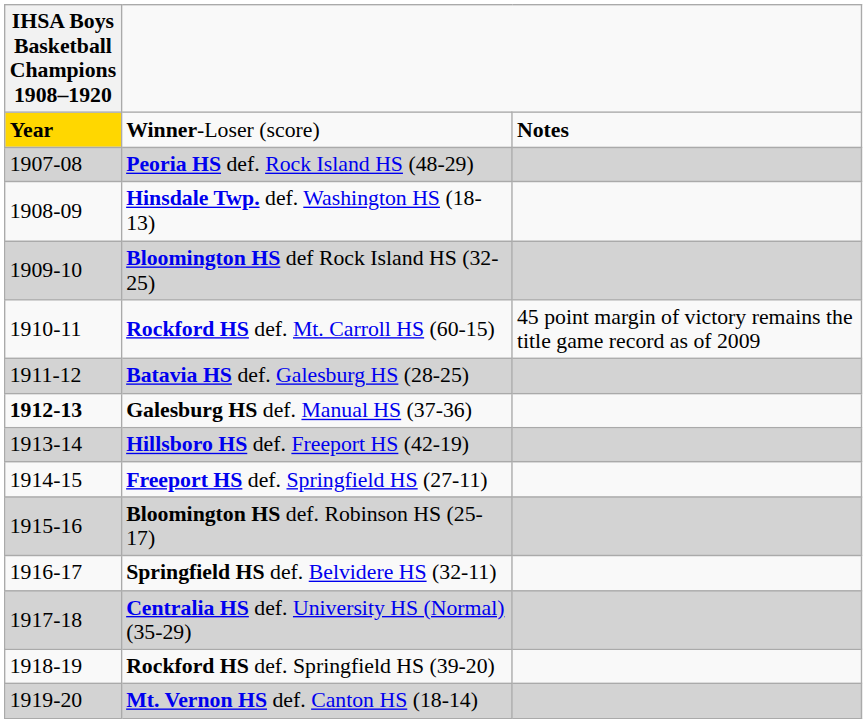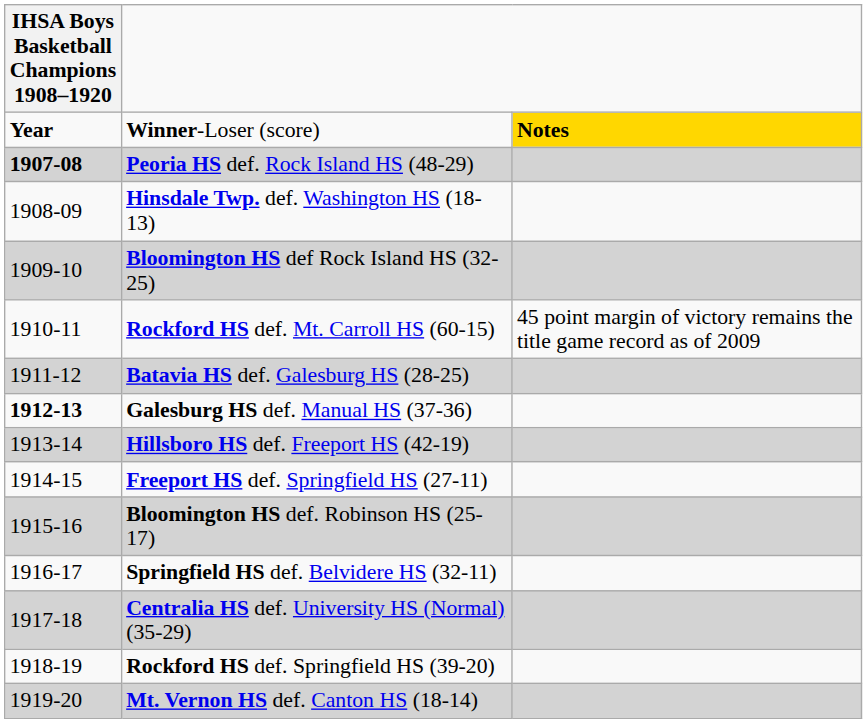Winner-Loser (score) | IHSA Boys Basketball Champions 1908–1920: gold background -> no background
Winner-Loser (score) | column 3: no background -> gold background
Peoria HS def. Rock Island HS (48-29) | IHSA Boys Basketball Champions 1908–1920: normal -> bold
